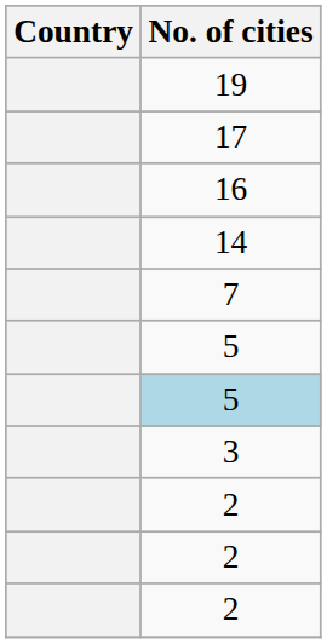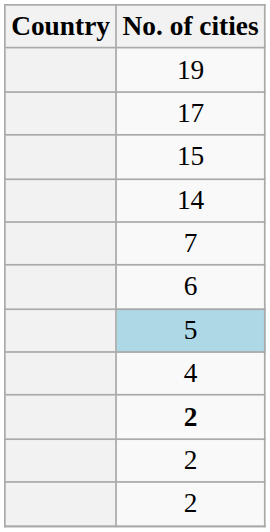row 4 | No. of cities: 16 -> 15
row 7 | No. of cities: 5 -> 6
row 9 | No. of cities: 3 -> 4
row 10 | No. of cities: normal -> bold
